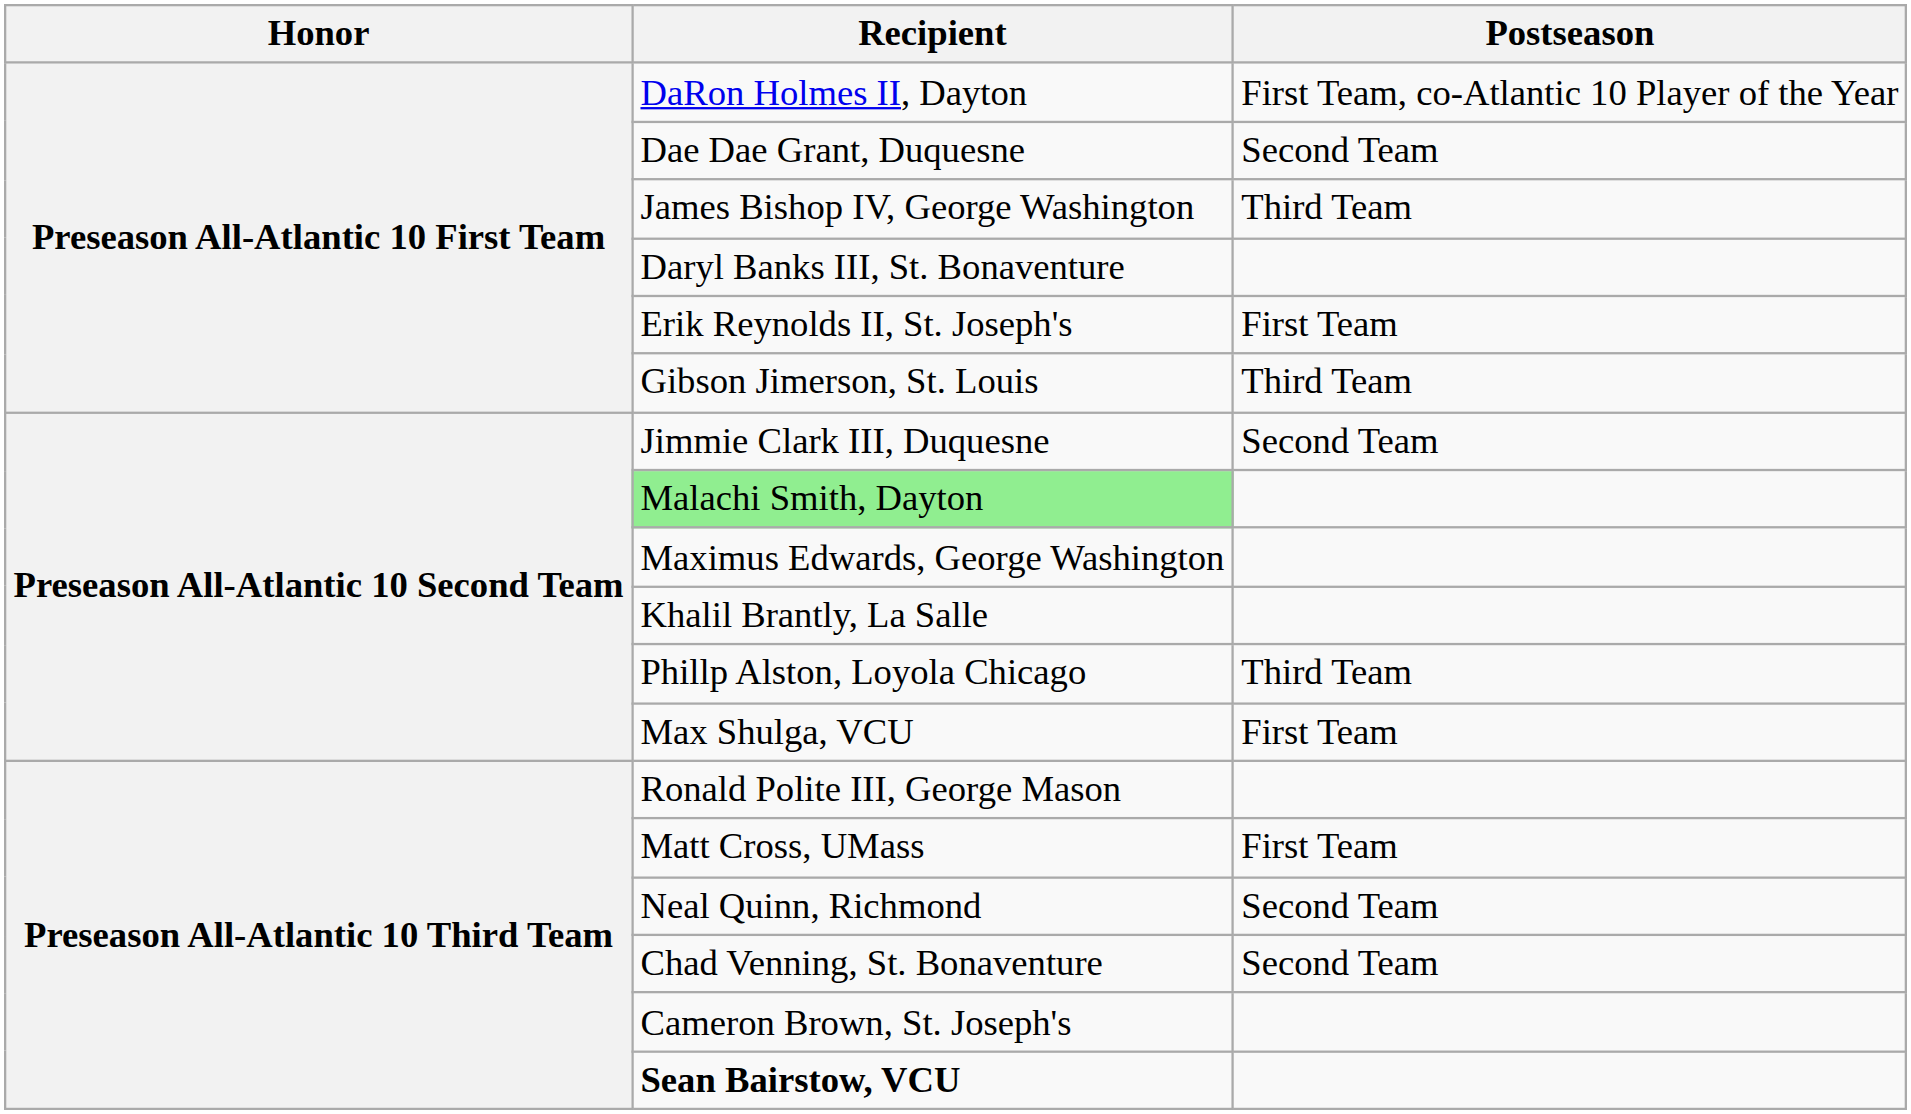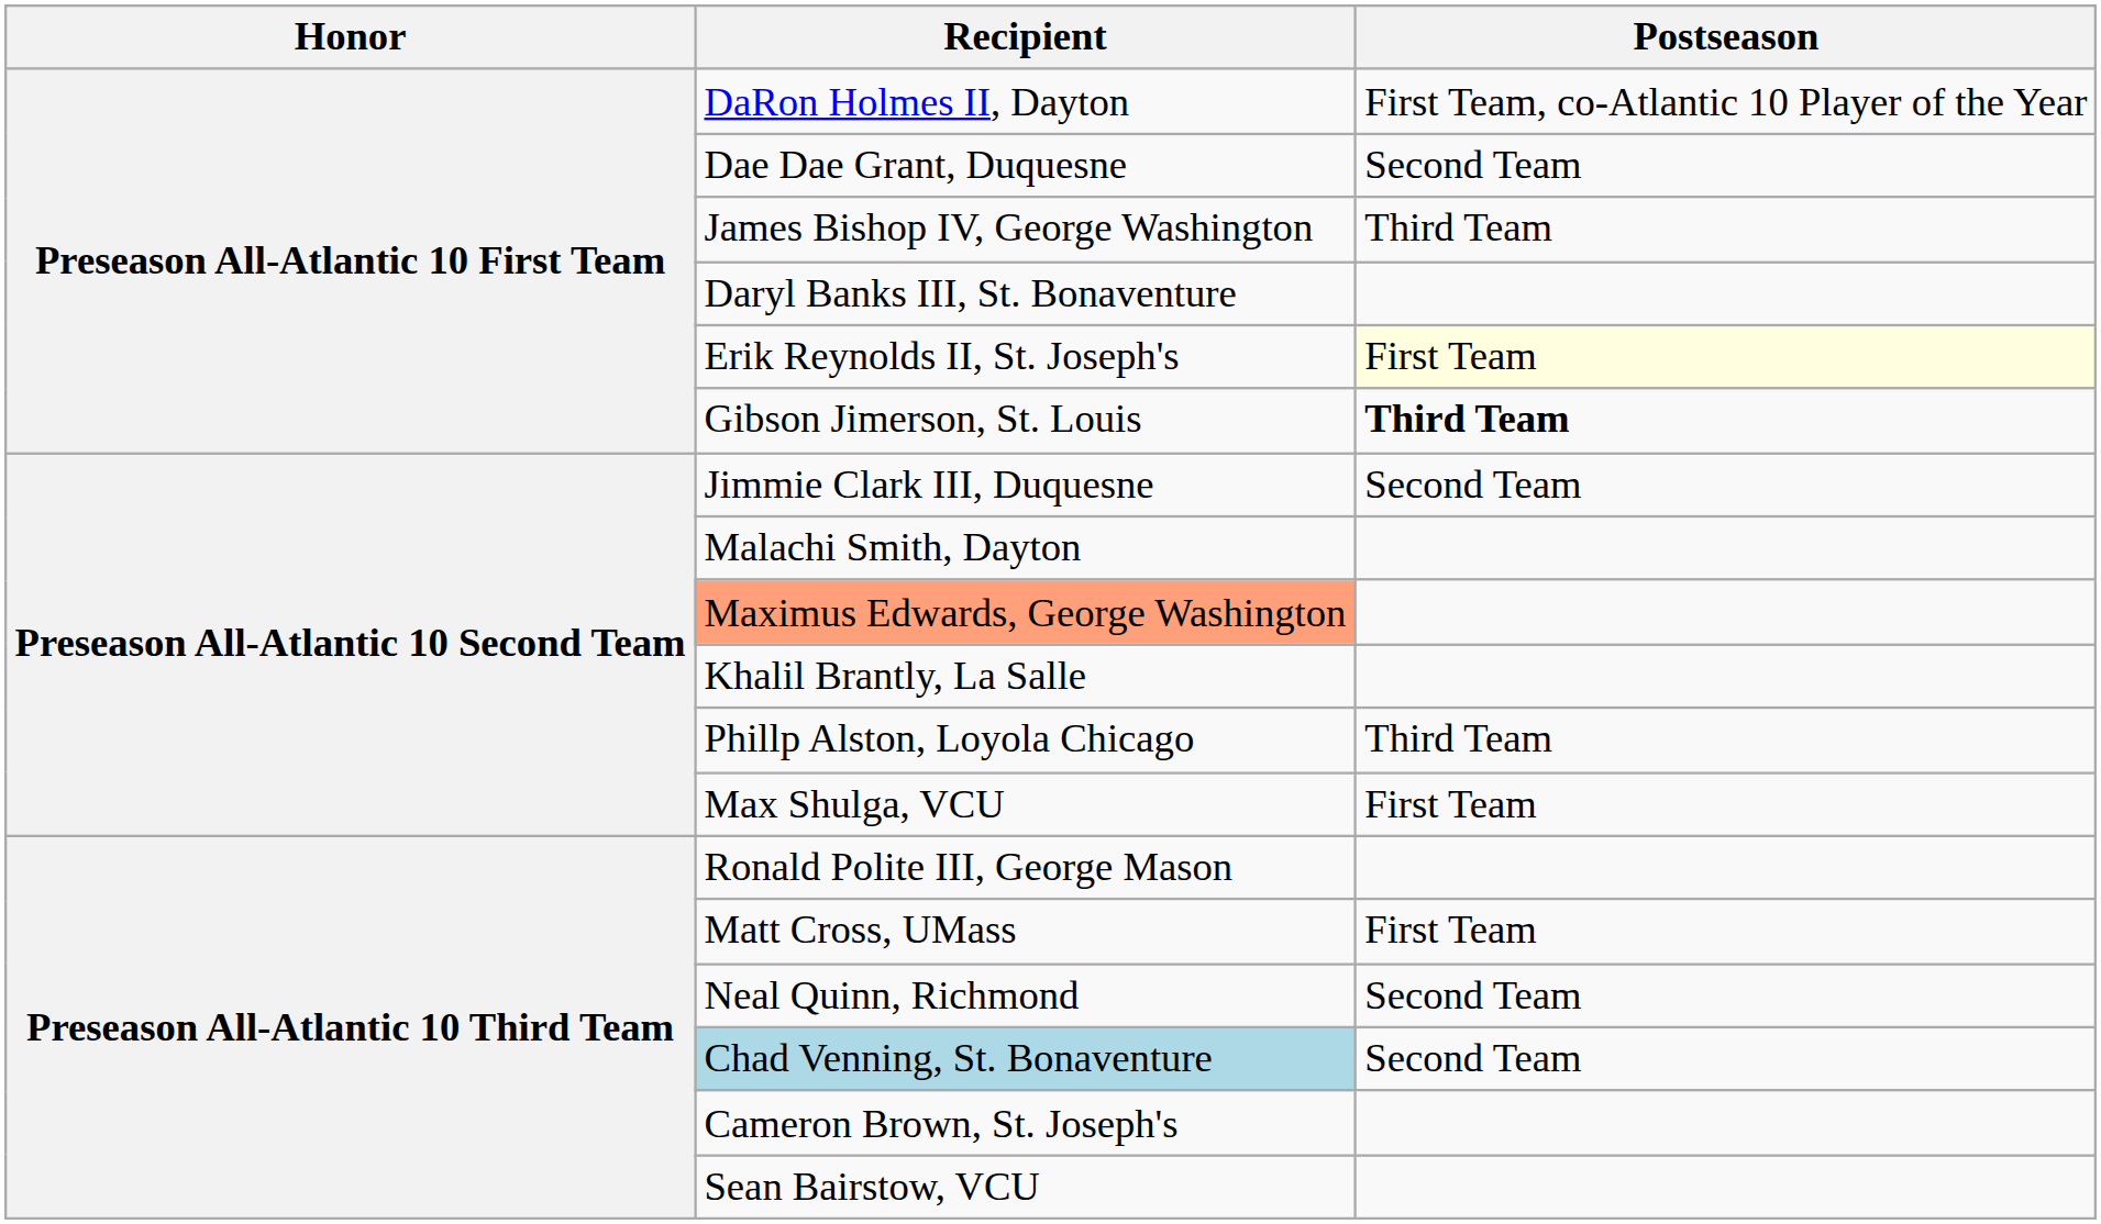row 6 | Postseason: no background -> lightyellow background
row 7 | Postseason: normal -> bold
row 9 | Recipient: lightgreen background -> no background
row 10 | Recipient: no background -> lightsalmon background
row 17 | Recipient: no background -> lightblue background
row 19 | Recipient: bold -> normal
